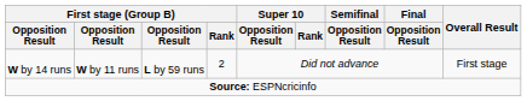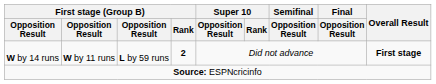W by 14 runs | First stage (Group B) / Rank: normal -> bold
W by 14 runs | Overall Result: normal -> bold
